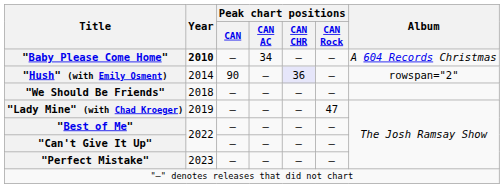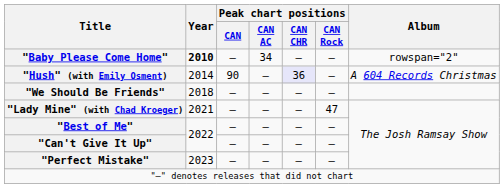"Baby Please Come Home" | Album: A 604 Records Christmas -> rowspan="2"
"Hush" (with Emily Osment) | Album: rowspan="2" -> A 604 Records Christmas
"Lady Mine" (with Chad Kroeger) | Year: 2019 -> 2021
